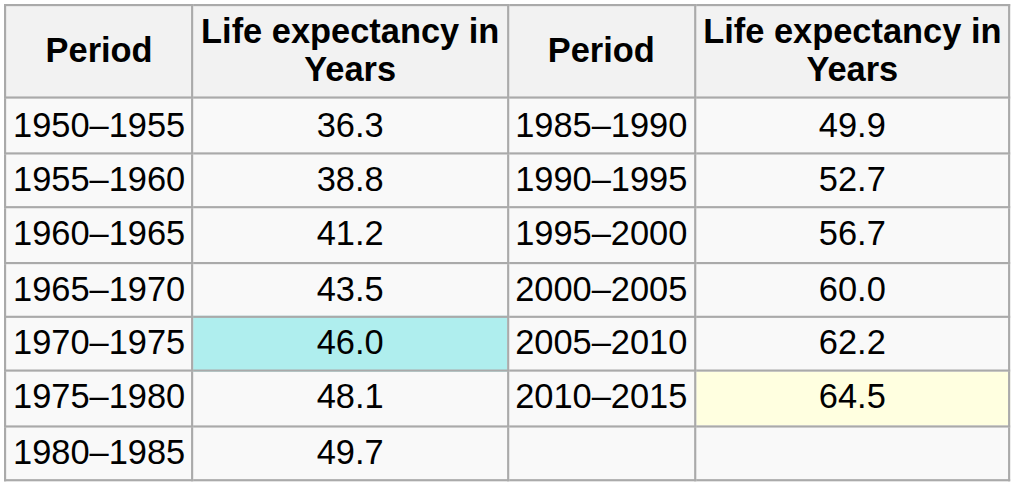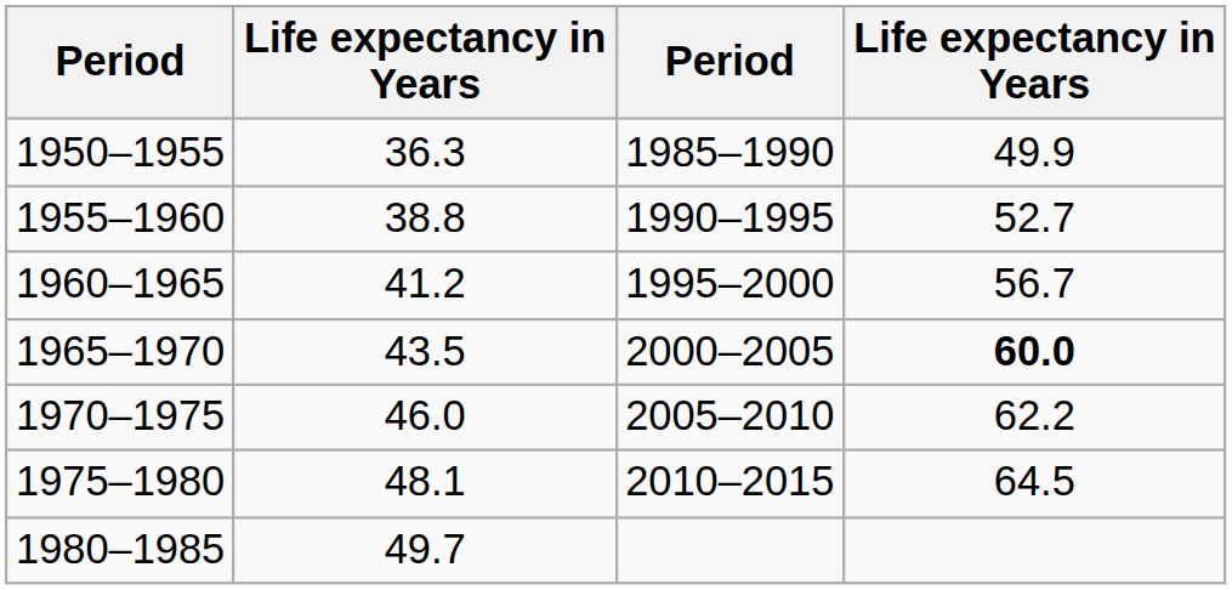1965–1970 | column 4: normal -> bold
1970–1975 | column 2: paleturquoise background -> no background
1975–1980 | column 4: lightyellow background -> no background
